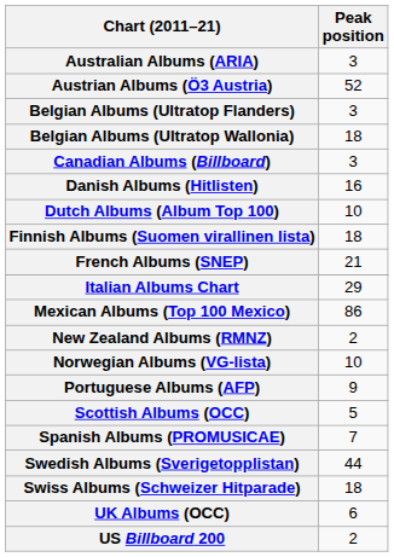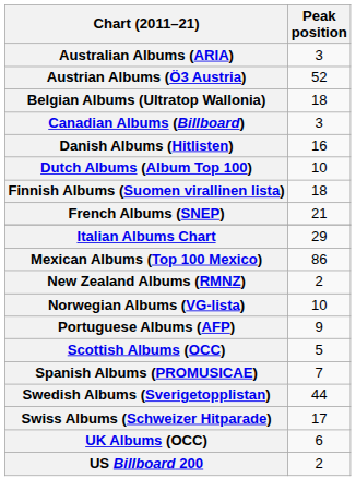- row: Belgian Albums (Ultratop Flanders) | 3
Swiss Albums (Schweizer Hitparade) | Peak position: 18 -> 17
